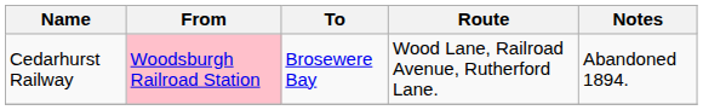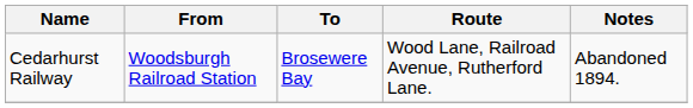Cedarhurst Railway | From: pink background -> no background
